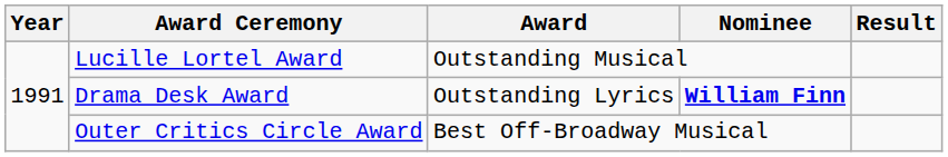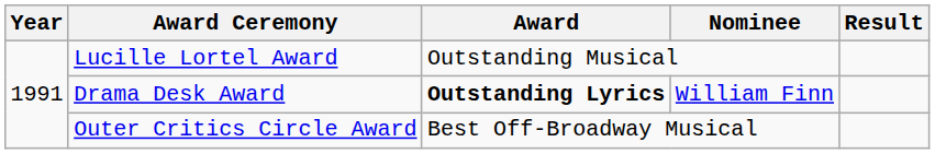Drama Desk Award | Award: normal -> bold
Drama Desk Award | Nominee: bold -> normal
